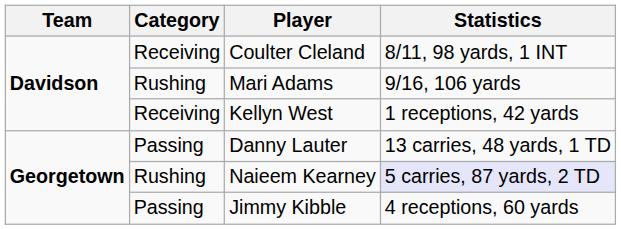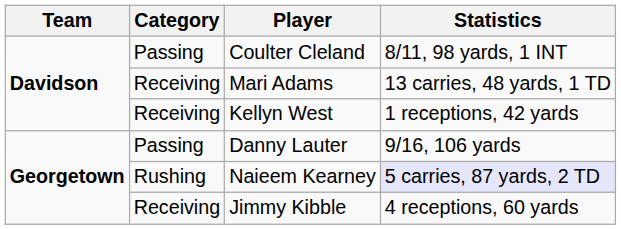Coulter Cleland | Category: Receiving -> Passing
Mari Adams | Category: Rushing -> Receiving
Mari Adams | Statistics: 9/16, 106 yards -> 13 carries, 48 yards, 1 TD
Danny Lauter | Statistics: 13 carries, 48 yards, 1 TD -> 9/16, 106 yards
Jimmy Kibble | Category: Passing -> Receiving
